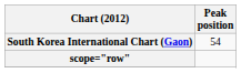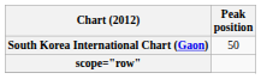South Korea International Chart (Gaon) | Peak position: 54 -> 50
